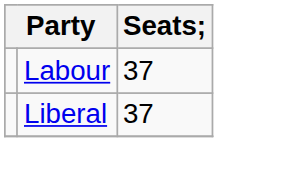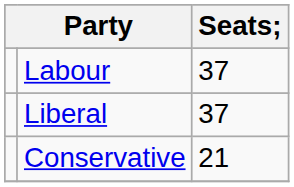+ row: Conservative | 21
